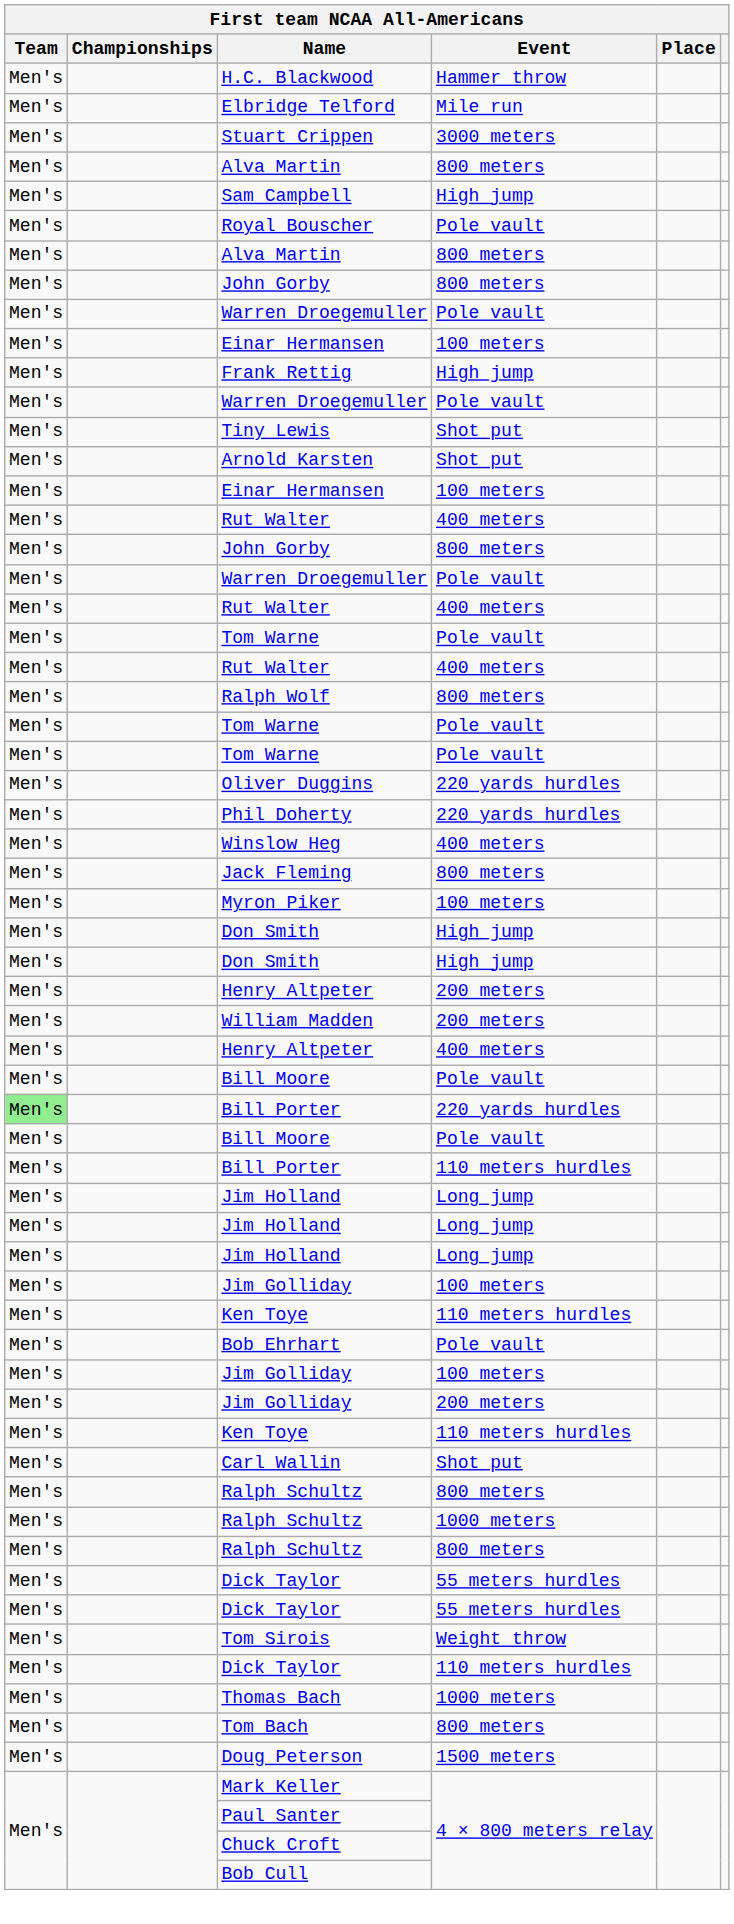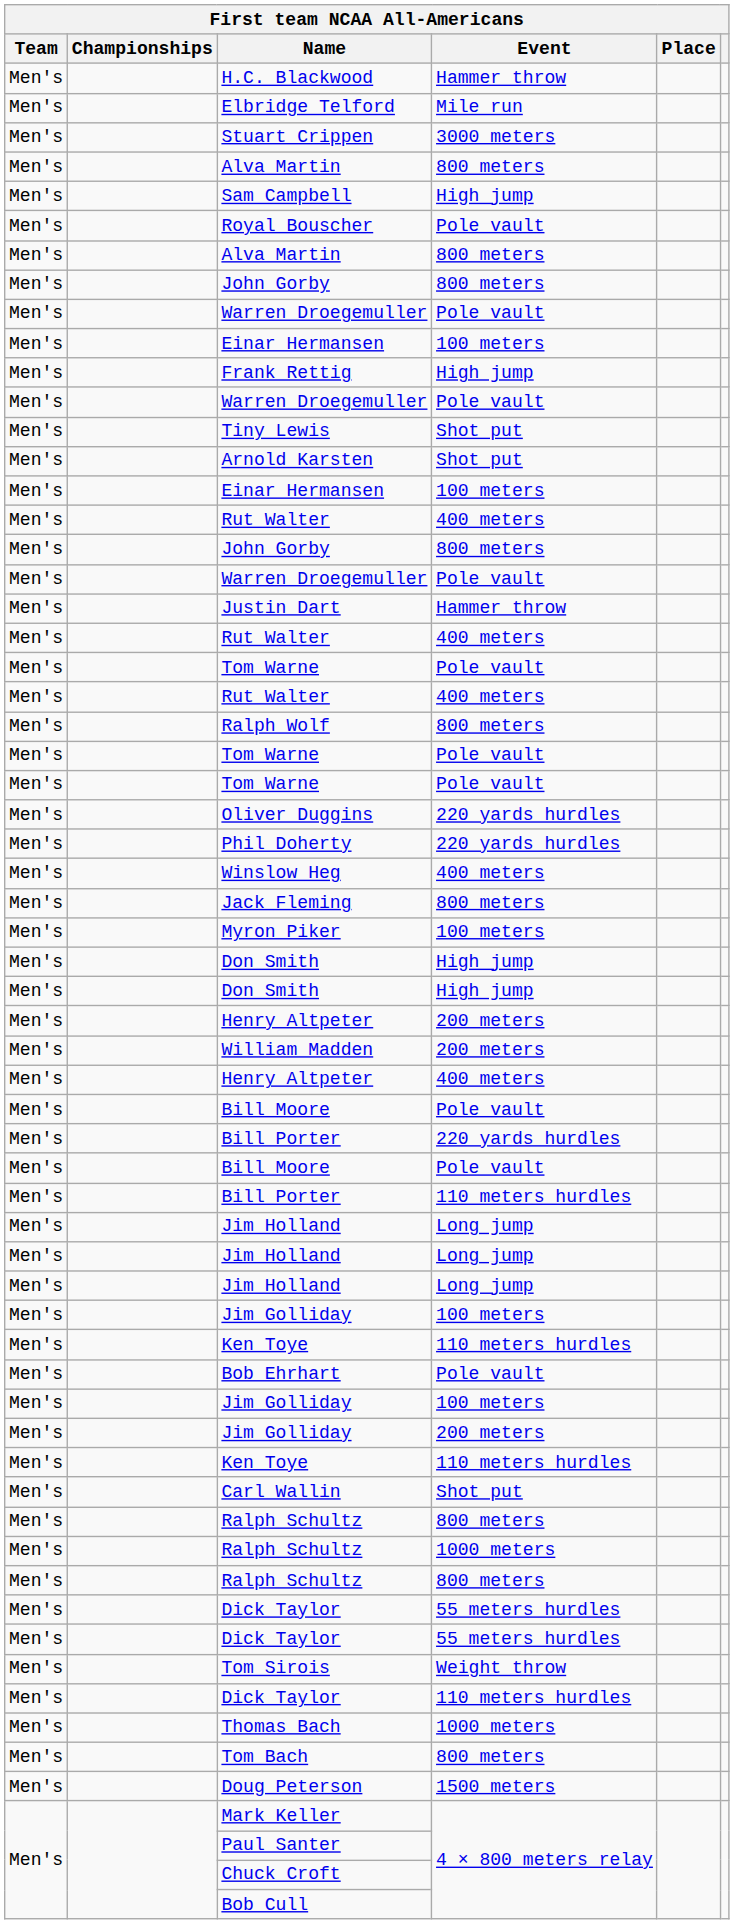+ row: Men's | Justin Dart | Hammer throw
Bill Porter / 220 yards hurdles | Team: lightgreen background -> no background
